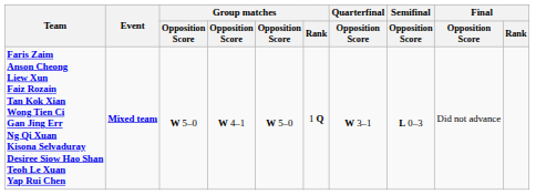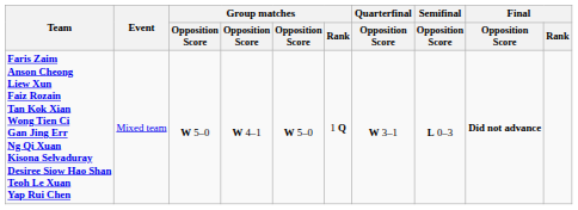row 3 | Event: bold -> normal
row 3 | Final / Opposition Score: normal -> bold
